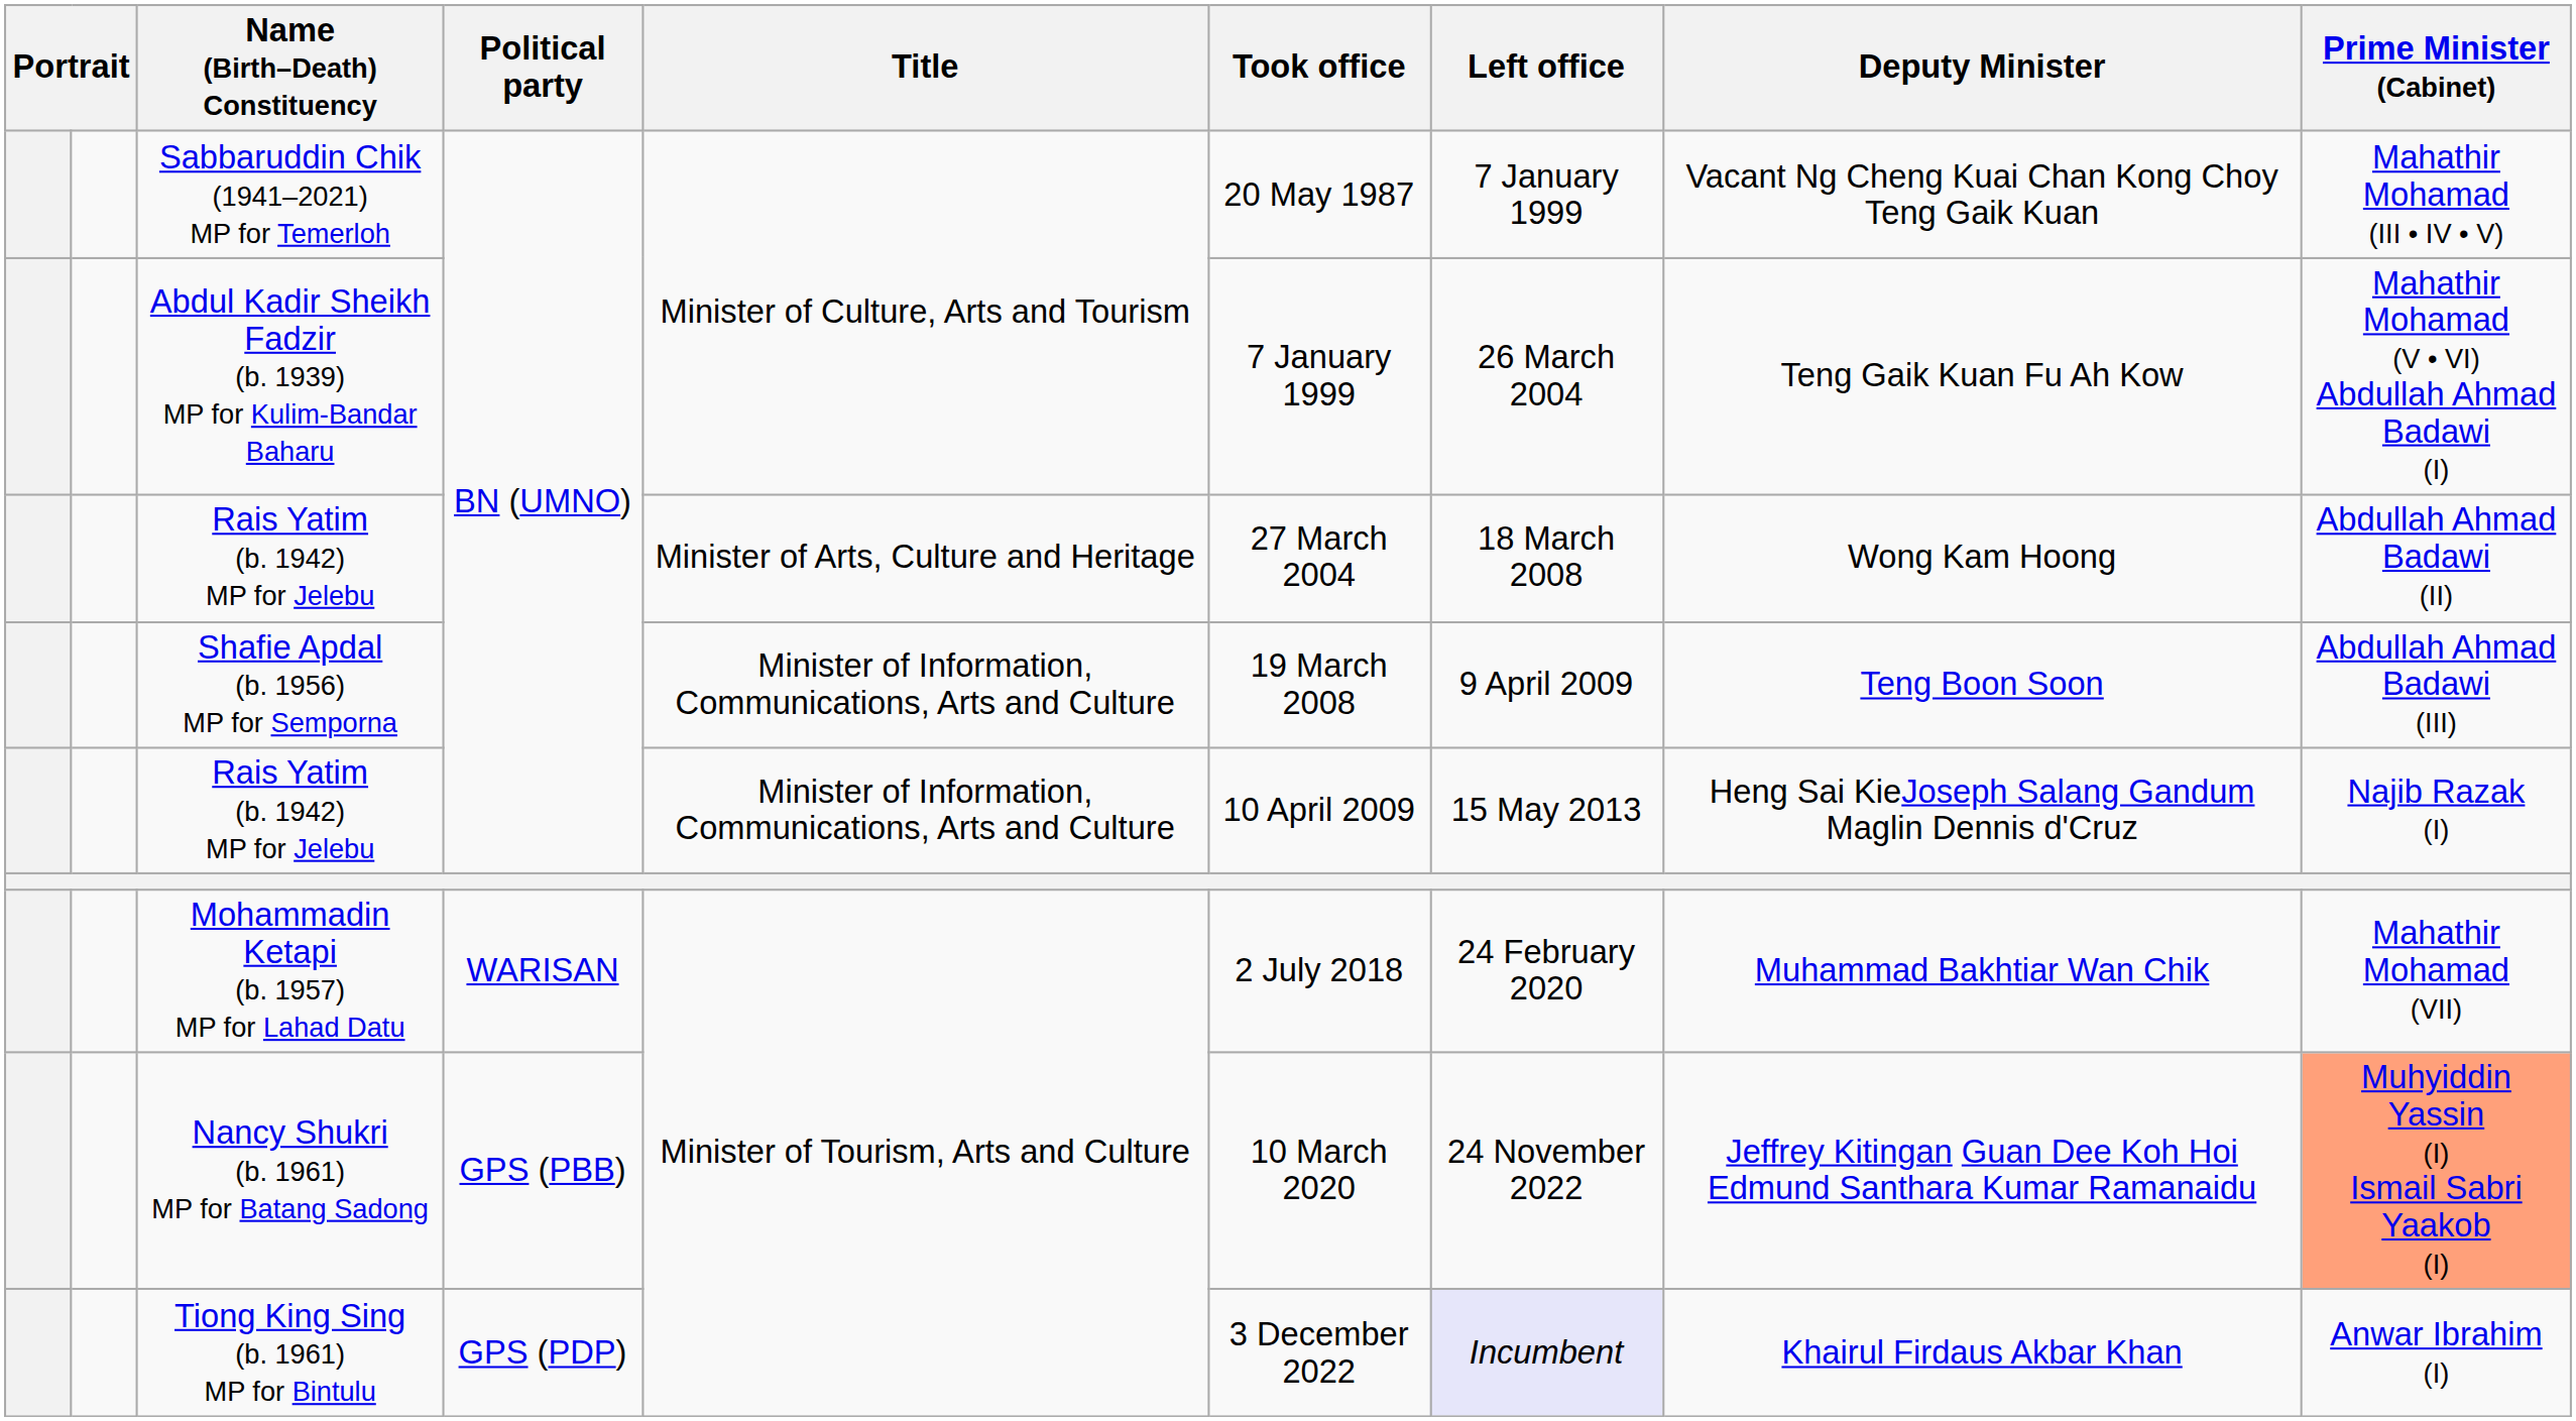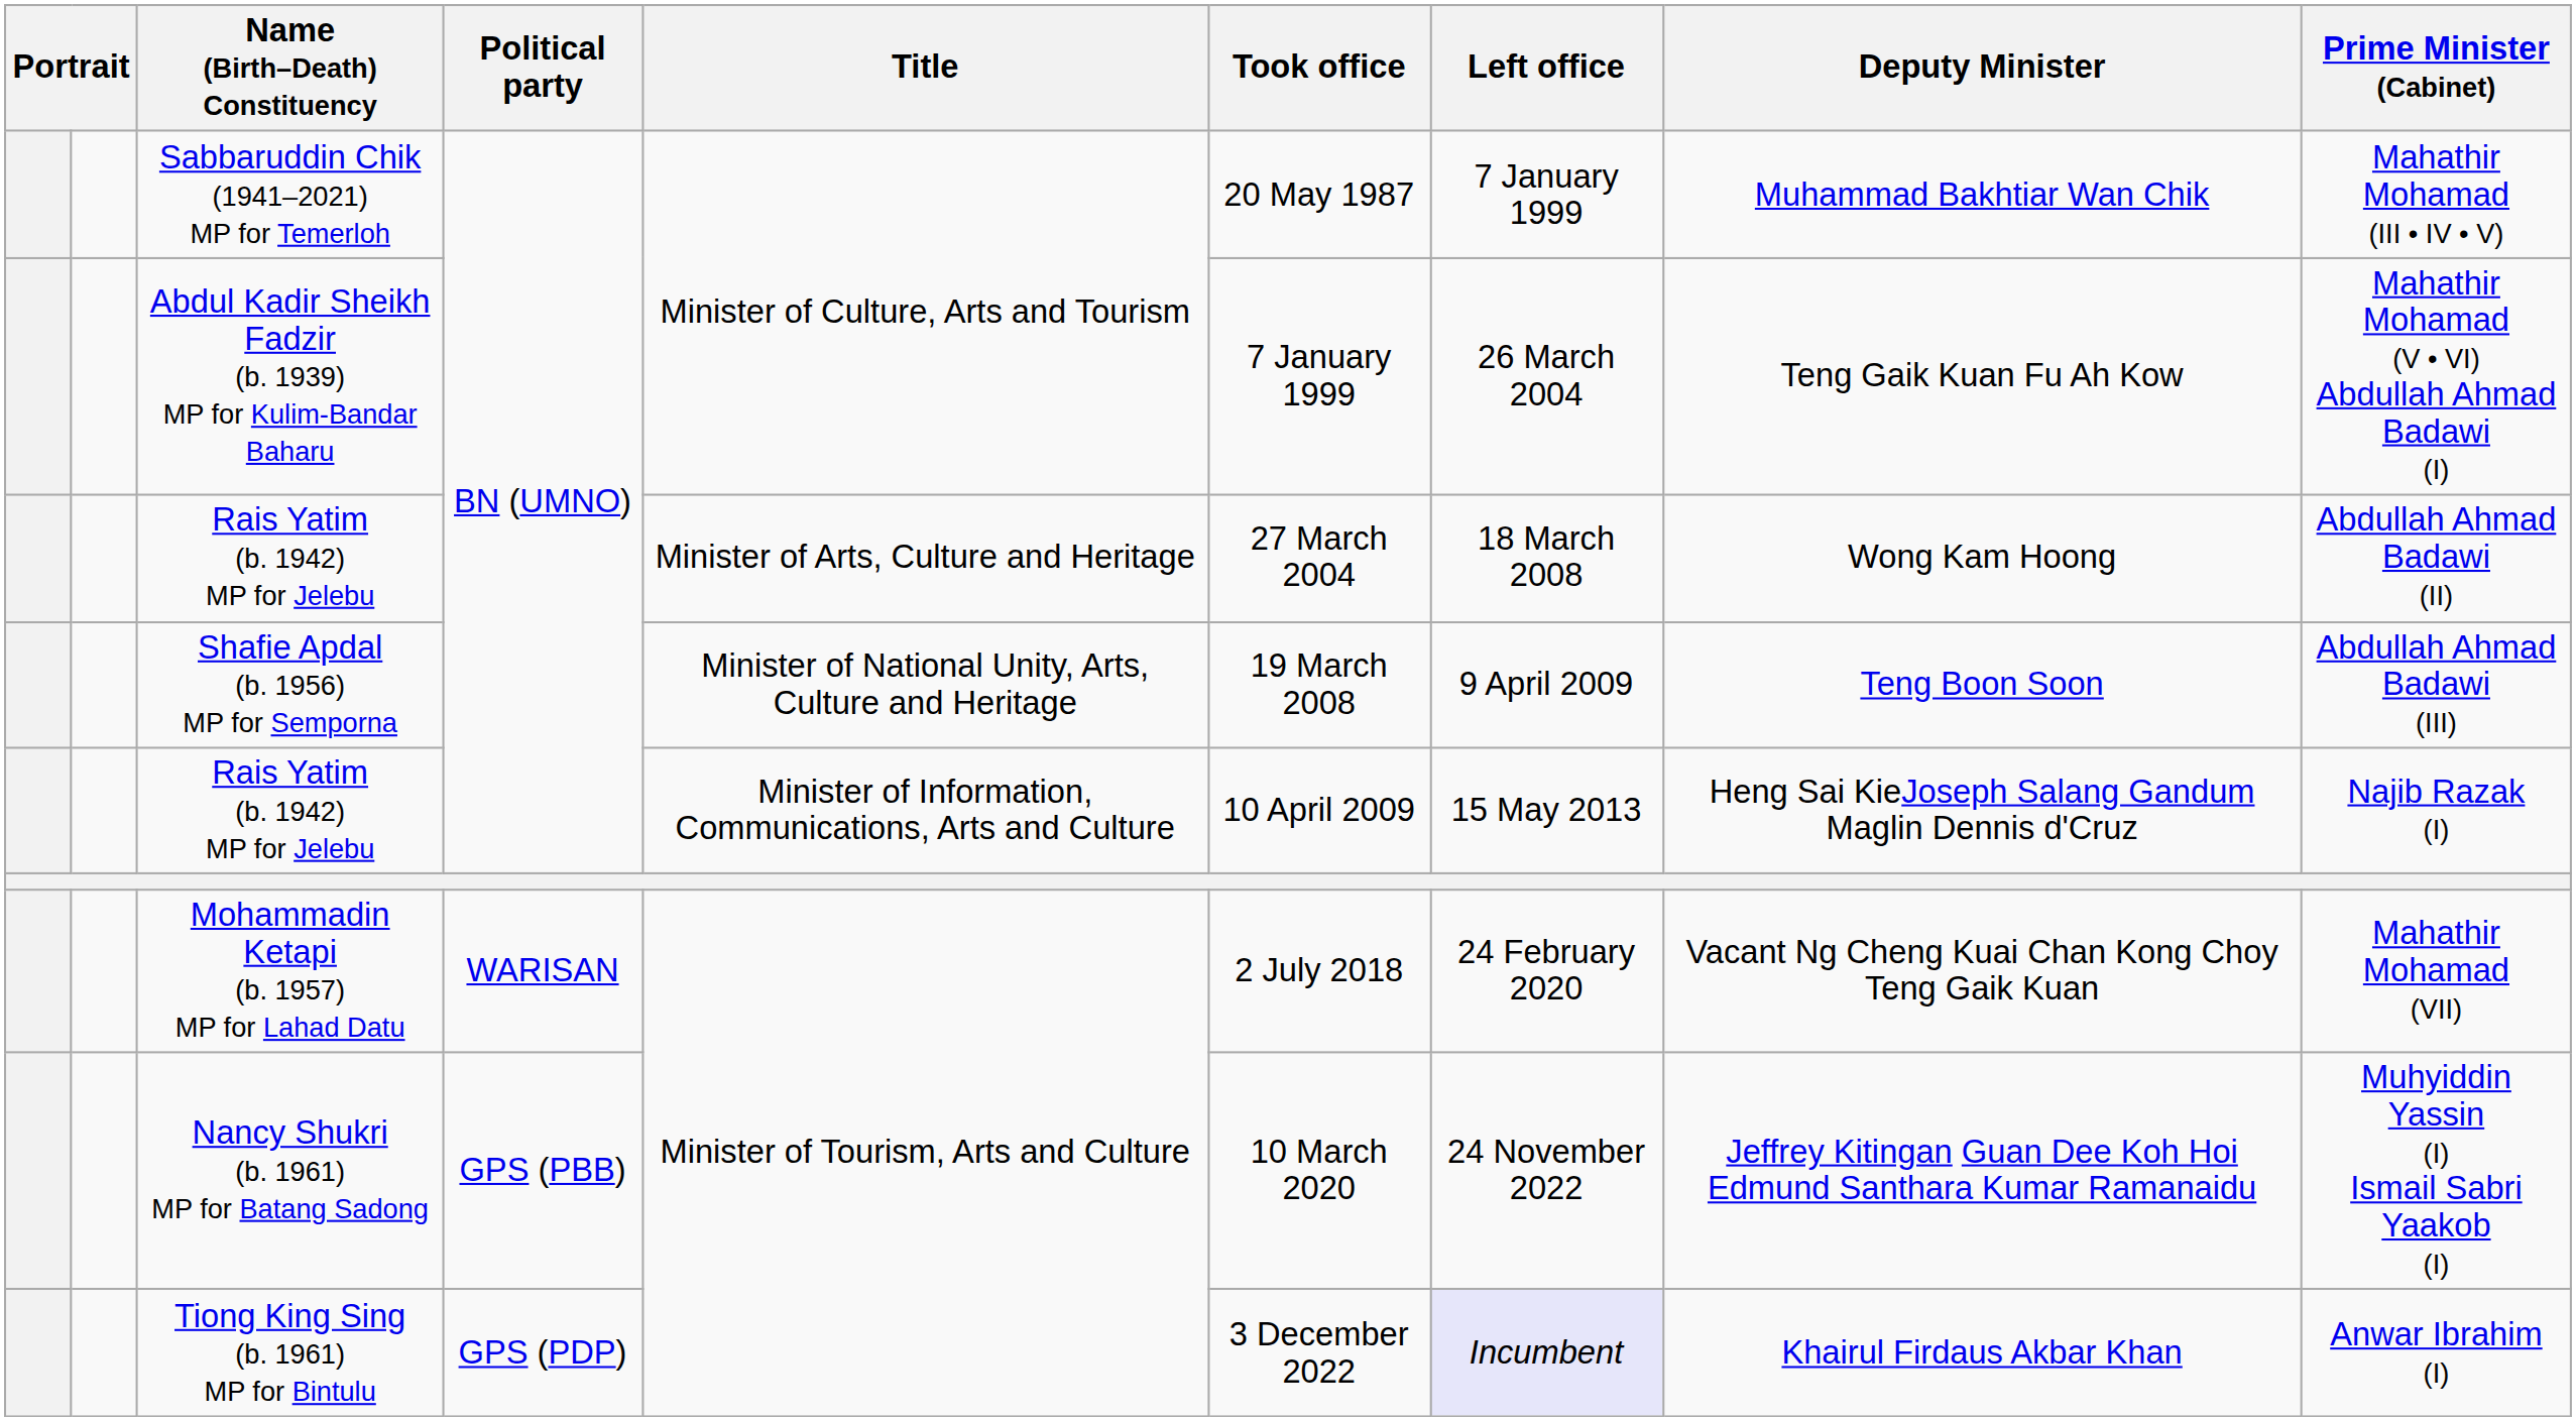Sabbaruddin Chik (1941–2021) MP for Temerloh | Deputy Minister: Vacant Ng Cheng Kuai Chan Kong Choy Teng Gaik Kuan -> Muhammad Bakhtiar Wan Chik
Shafie Apdal (b. 1956) MP for Semporna | Title: Minister of Information, Communications, Arts and Culture -> Minister of National Unity, Arts, Culture and Heritage
Mohammadin Ketapi (b. 1957) MP for Lahad Datu | Deputy Minister: Muhammad Bakhtiar Wan Chik -> Vacant Ng Cheng Kuai Chan Kong Choy Teng Gaik Kuan
Nancy Shukri (b. 1961) MP for Batang Sadong | Prime Minister (Cabinet): lightsalmon background -> no background
